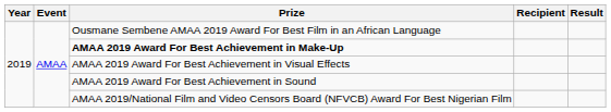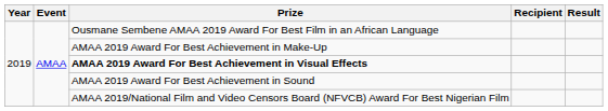AMAA 2019 Award For Best Achievement in Make-Up | Prize: bold -> normal
AMAA 2019 Award For Best Achievement in Visual Effects | Prize: normal -> bold
